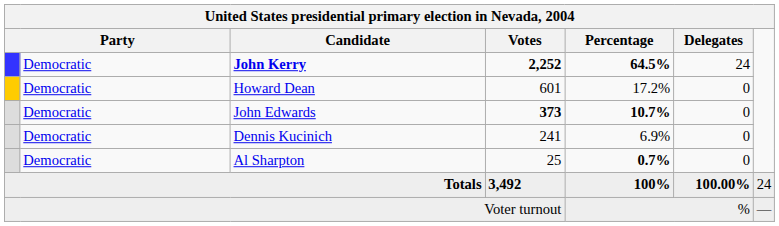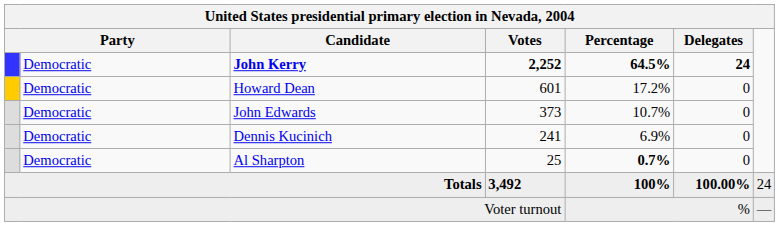John Kerry | Delegates: normal -> bold
John Edwards | Votes: bold -> normal
John Edwards | Percentage: bold -> normal
